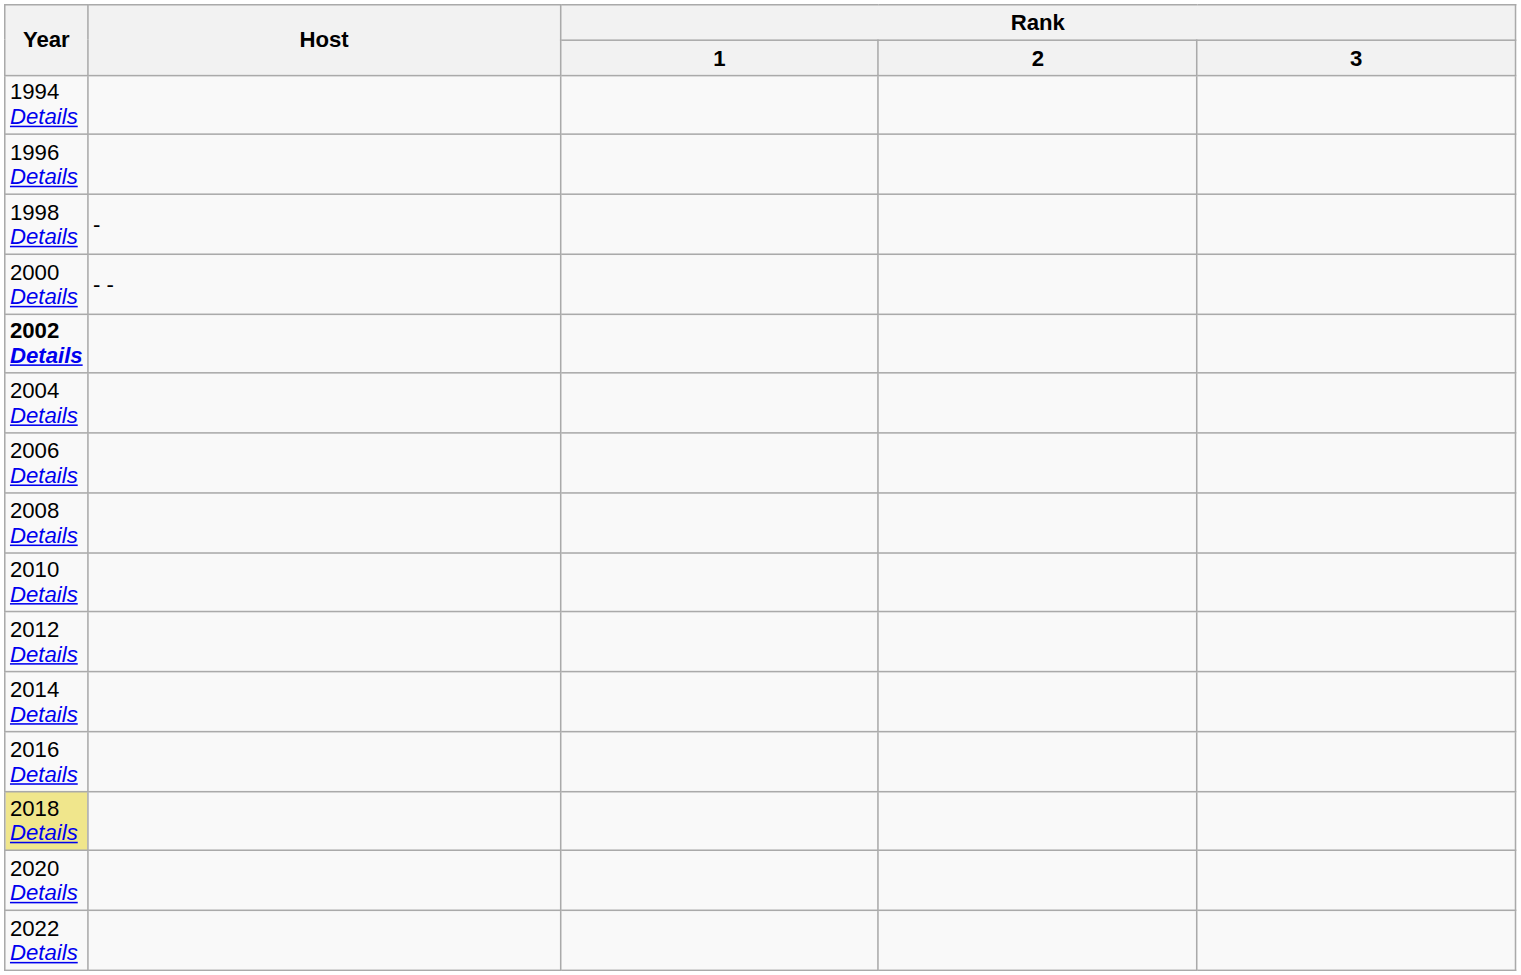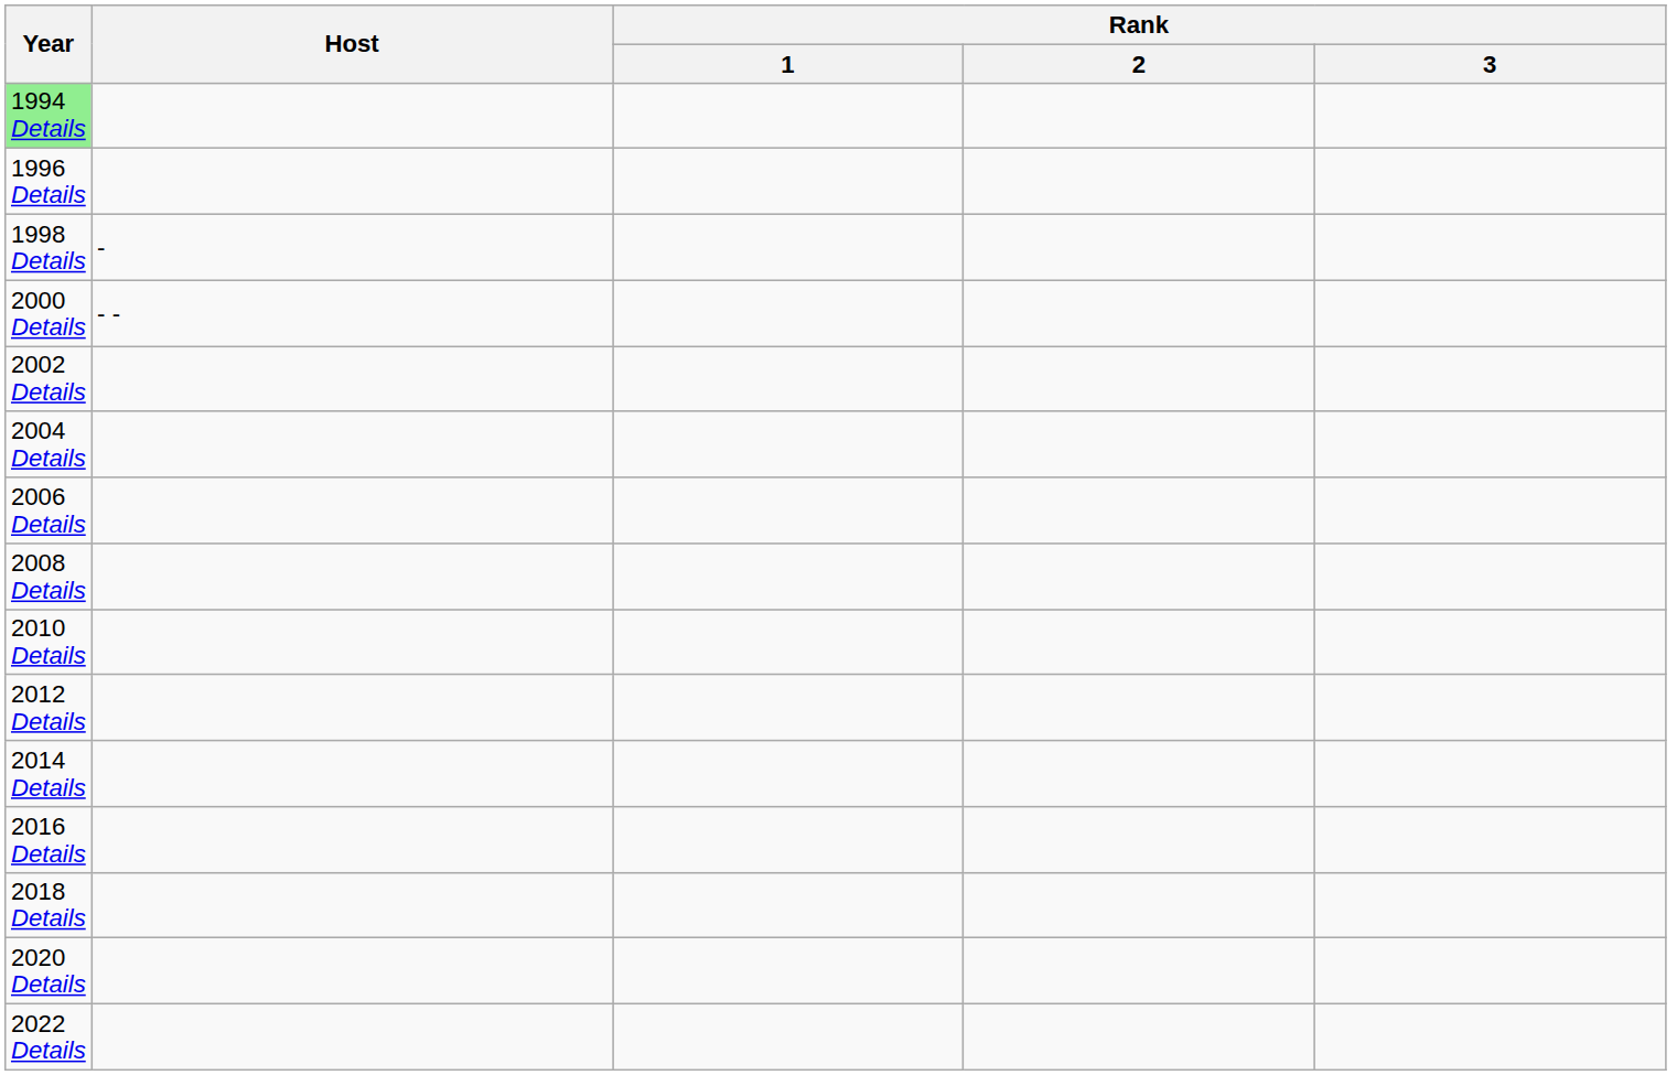1994 Details | Year: no background -> lightgreen background
2002 Details | Year: bold -> normal
2018 Details | Year: khaki background -> no background
